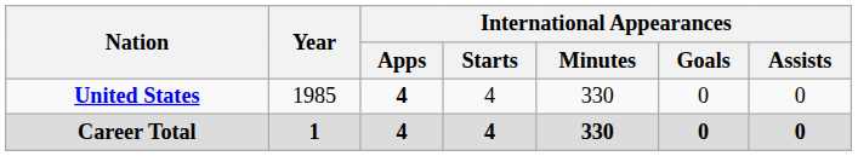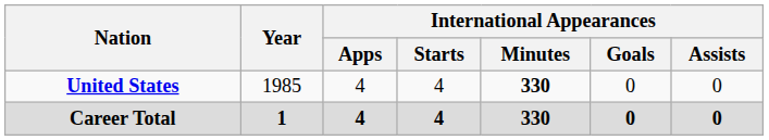United States | International Appearances / Apps: bold -> normal
United States | International Appearances / Minutes: normal -> bold
